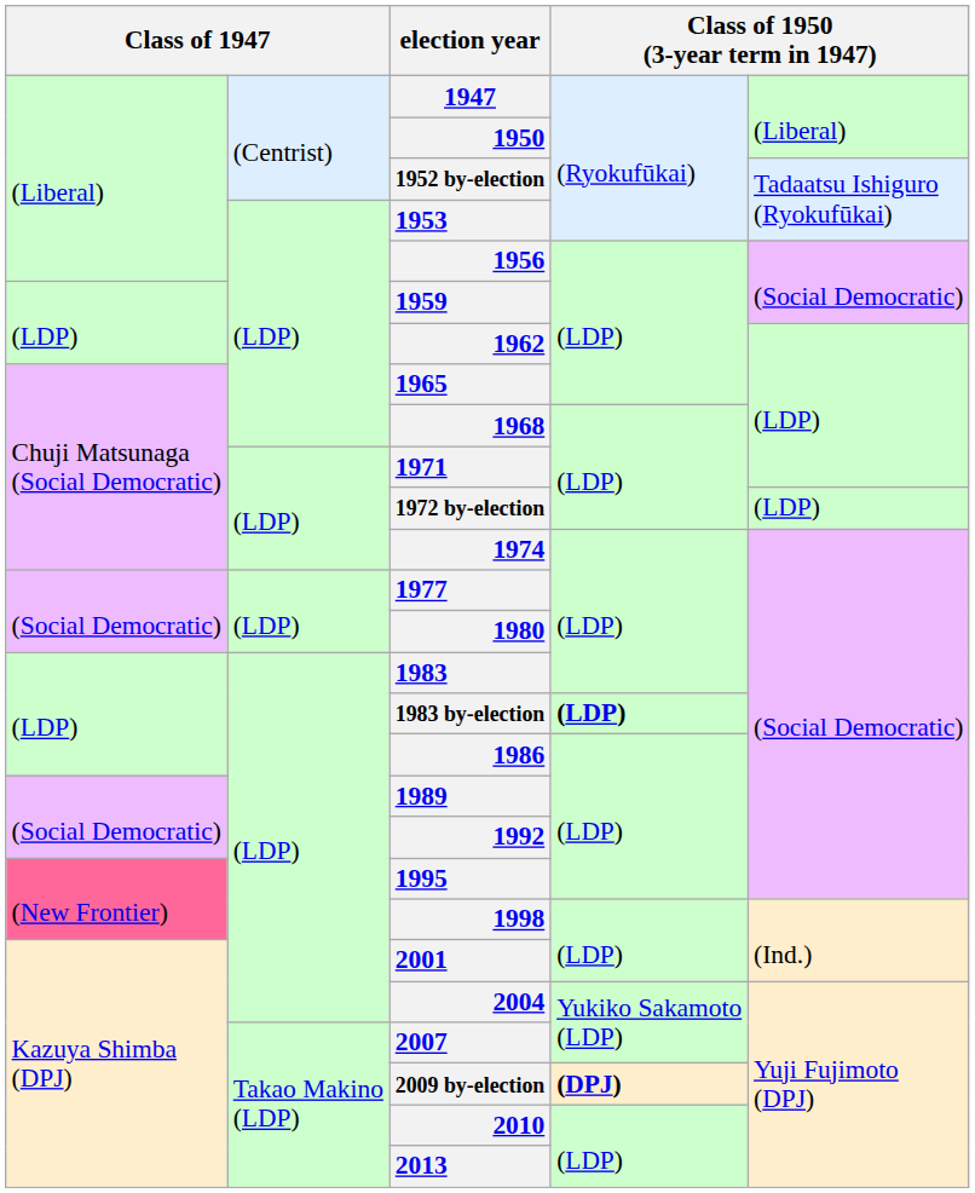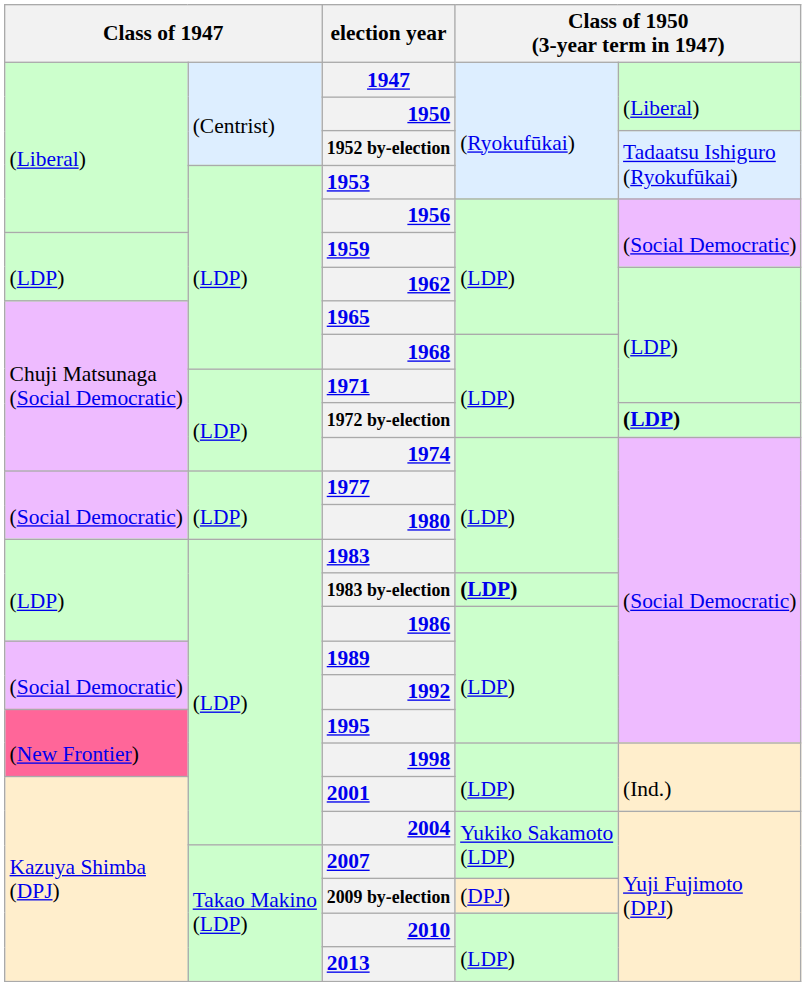1972 by-election | column 5: normal -> bold
2009 by-election | column 4: bold -> normal
